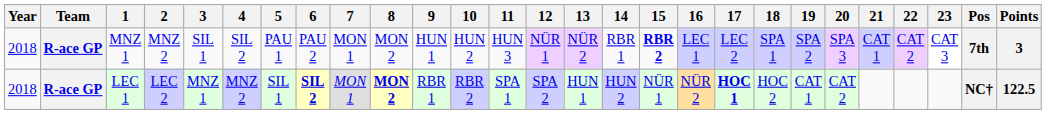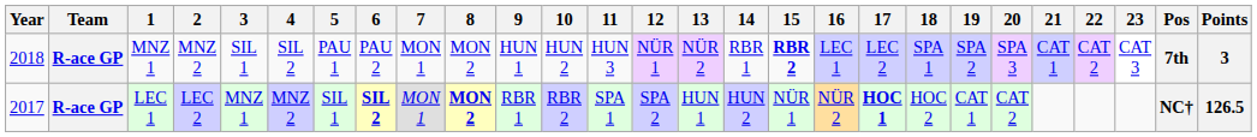row 3 | Year: 2018 -> 2017
row 3 | Points: 122.5 -> 126.5
